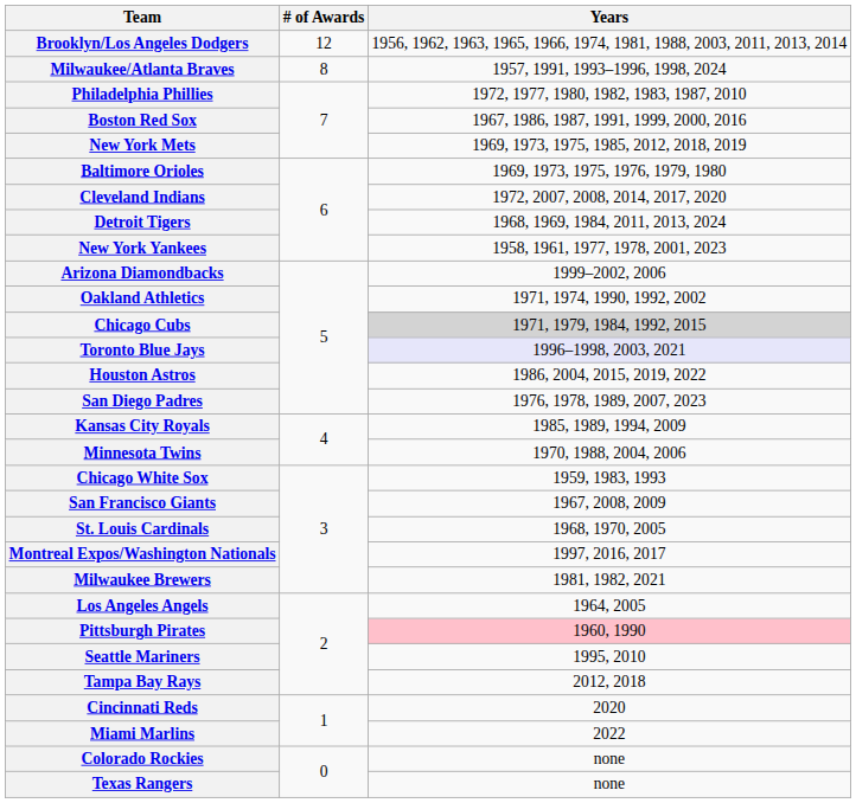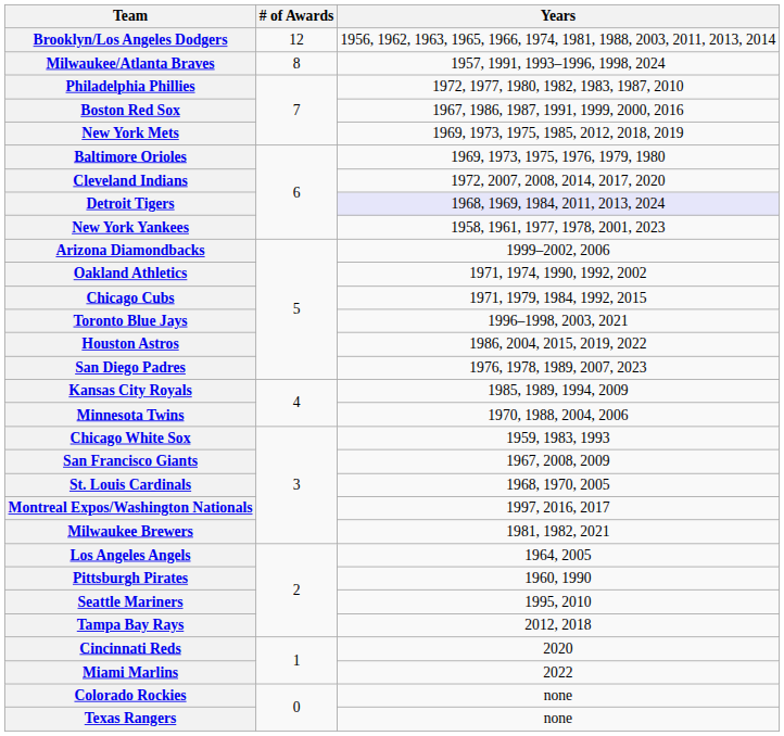Detroit Tigers | Years: no background -> lavender background
Chicago Cubs | Years: lightgrey background -> no background
Toronto Blue Jays | Years: lavender background -> no background
Pittsburgh Pirates | Years: pink background -> no background
